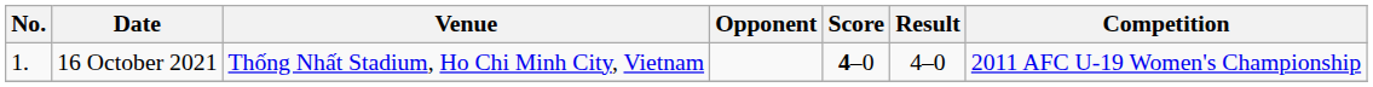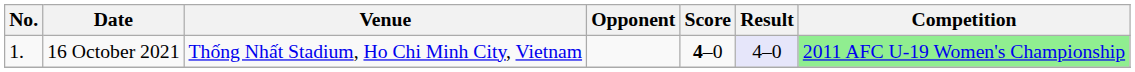16 October 2021 | Result: no background -> lavender background
16 October 2021 | Competition: no background -> lightgreen background
